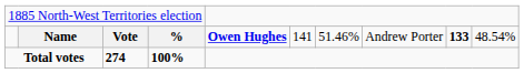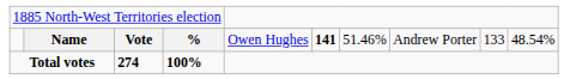row 2 | column 5: bold -> normal
row 2 | column 6: normal -> bold
row 2 | column 9: bold -> normal
